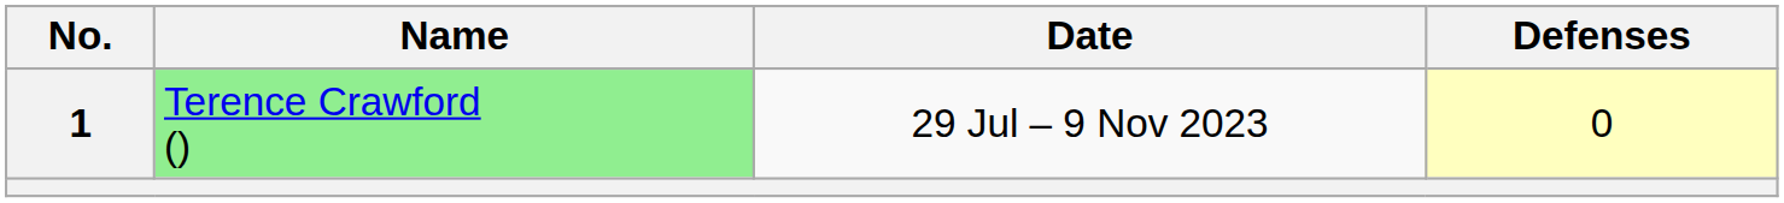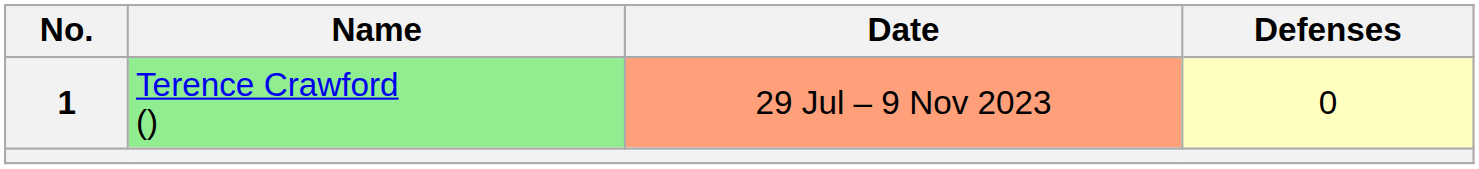1 | Date: no background -> lightsalmon background
